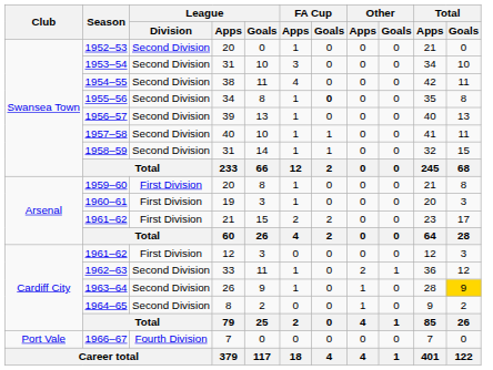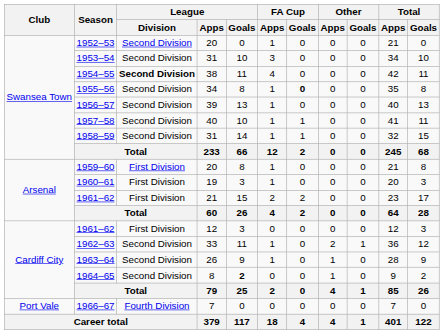1954–55 | League / Division: normal -> bold
1963–64 | Total / Goals: gold background -> no background
1964–65 | League / Goals: normal -> bold
